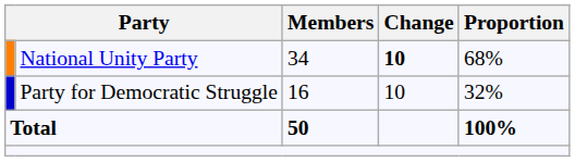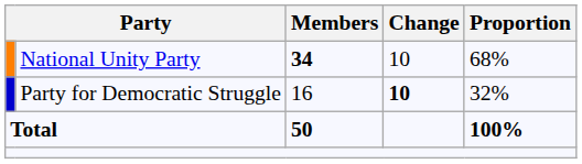National Unity Party | Members: normal -> bold
National Unity Party | Change: bold -> normal
Party for Democratic Struggle | Change: normal -> bold
